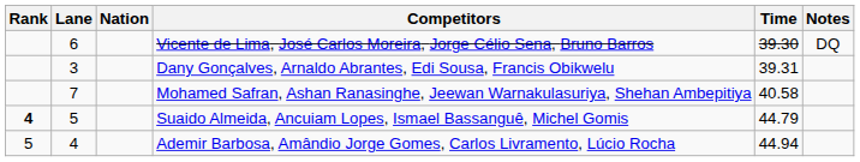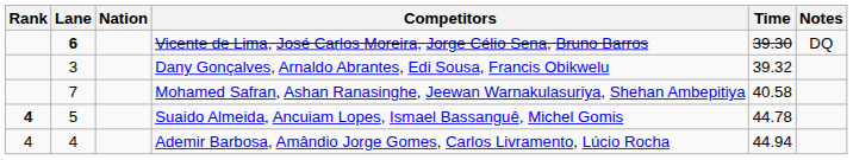row 2 | Lane: normal -> bold
row 3 | Time: 39.31 -> 39.32
row 5 | Time: 44.79 -> 44.78
row 6 | Rank: 5 -> 4
